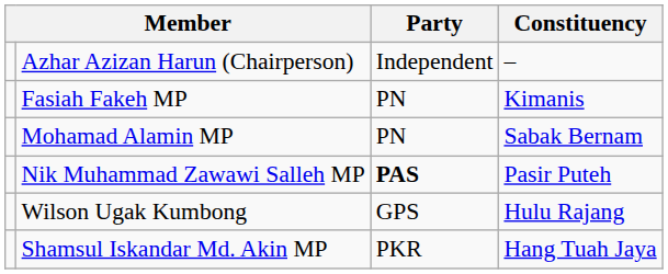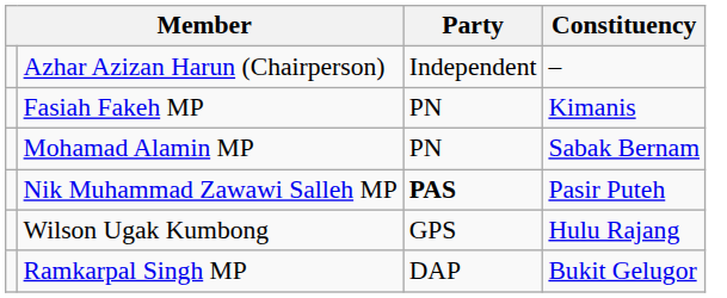- row: Shamsul Iskandar Md. Akin MP | PKR | Hang Tuah Jaya
+ row: Ramkarpal Singh MP | DAP | Bukit Gelugor
